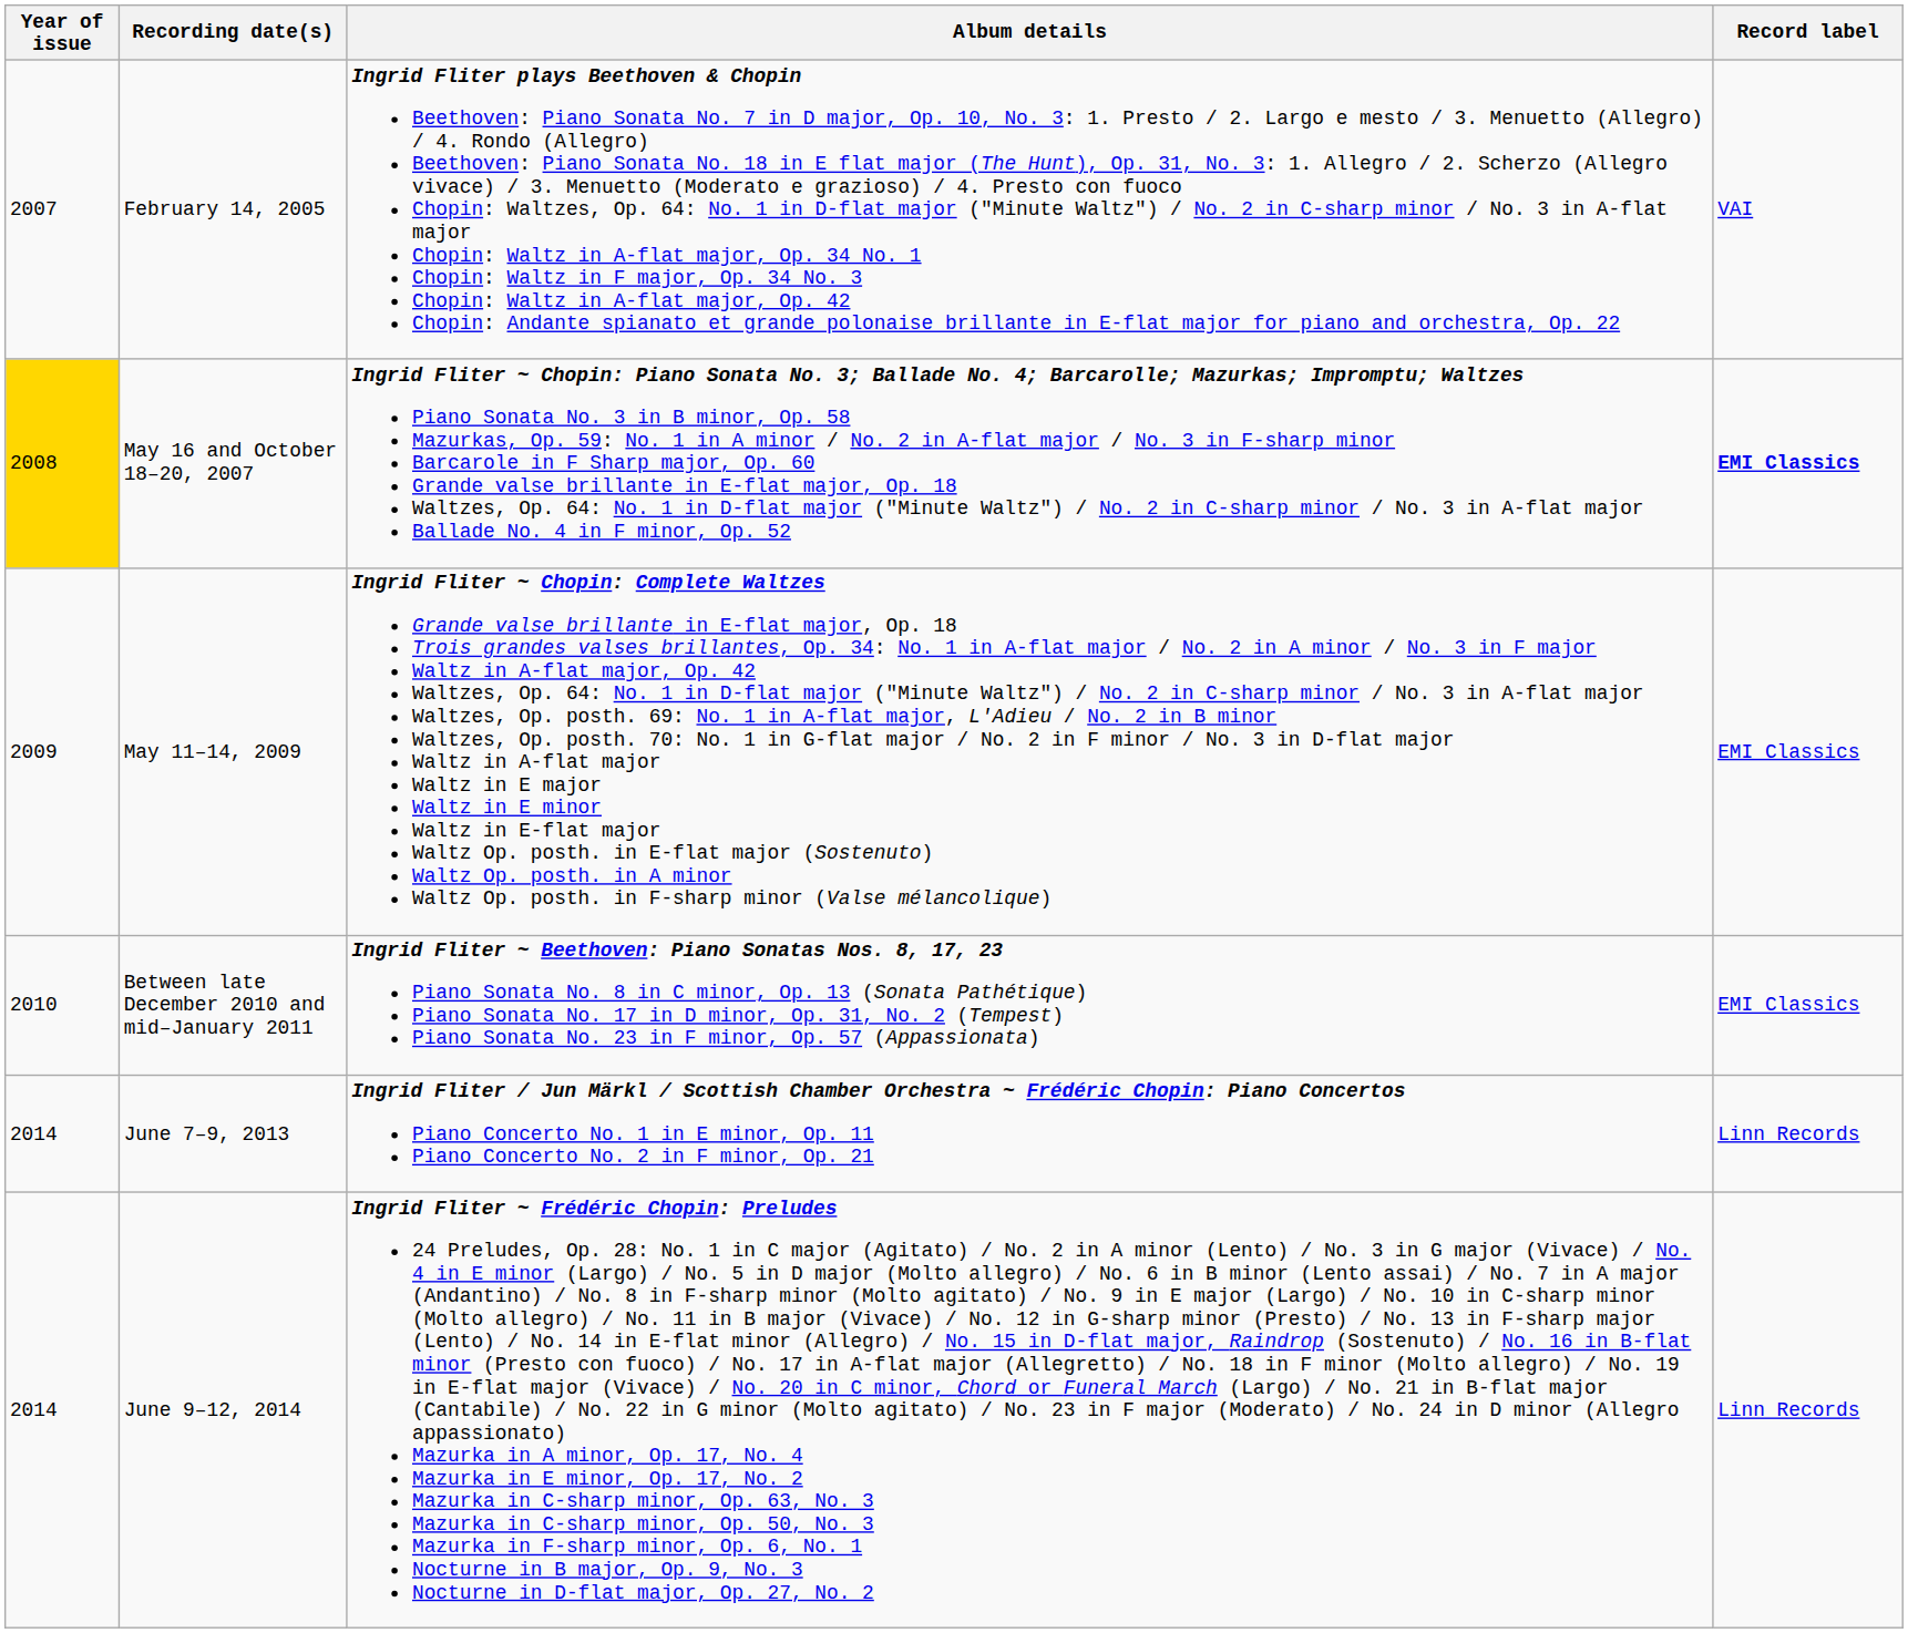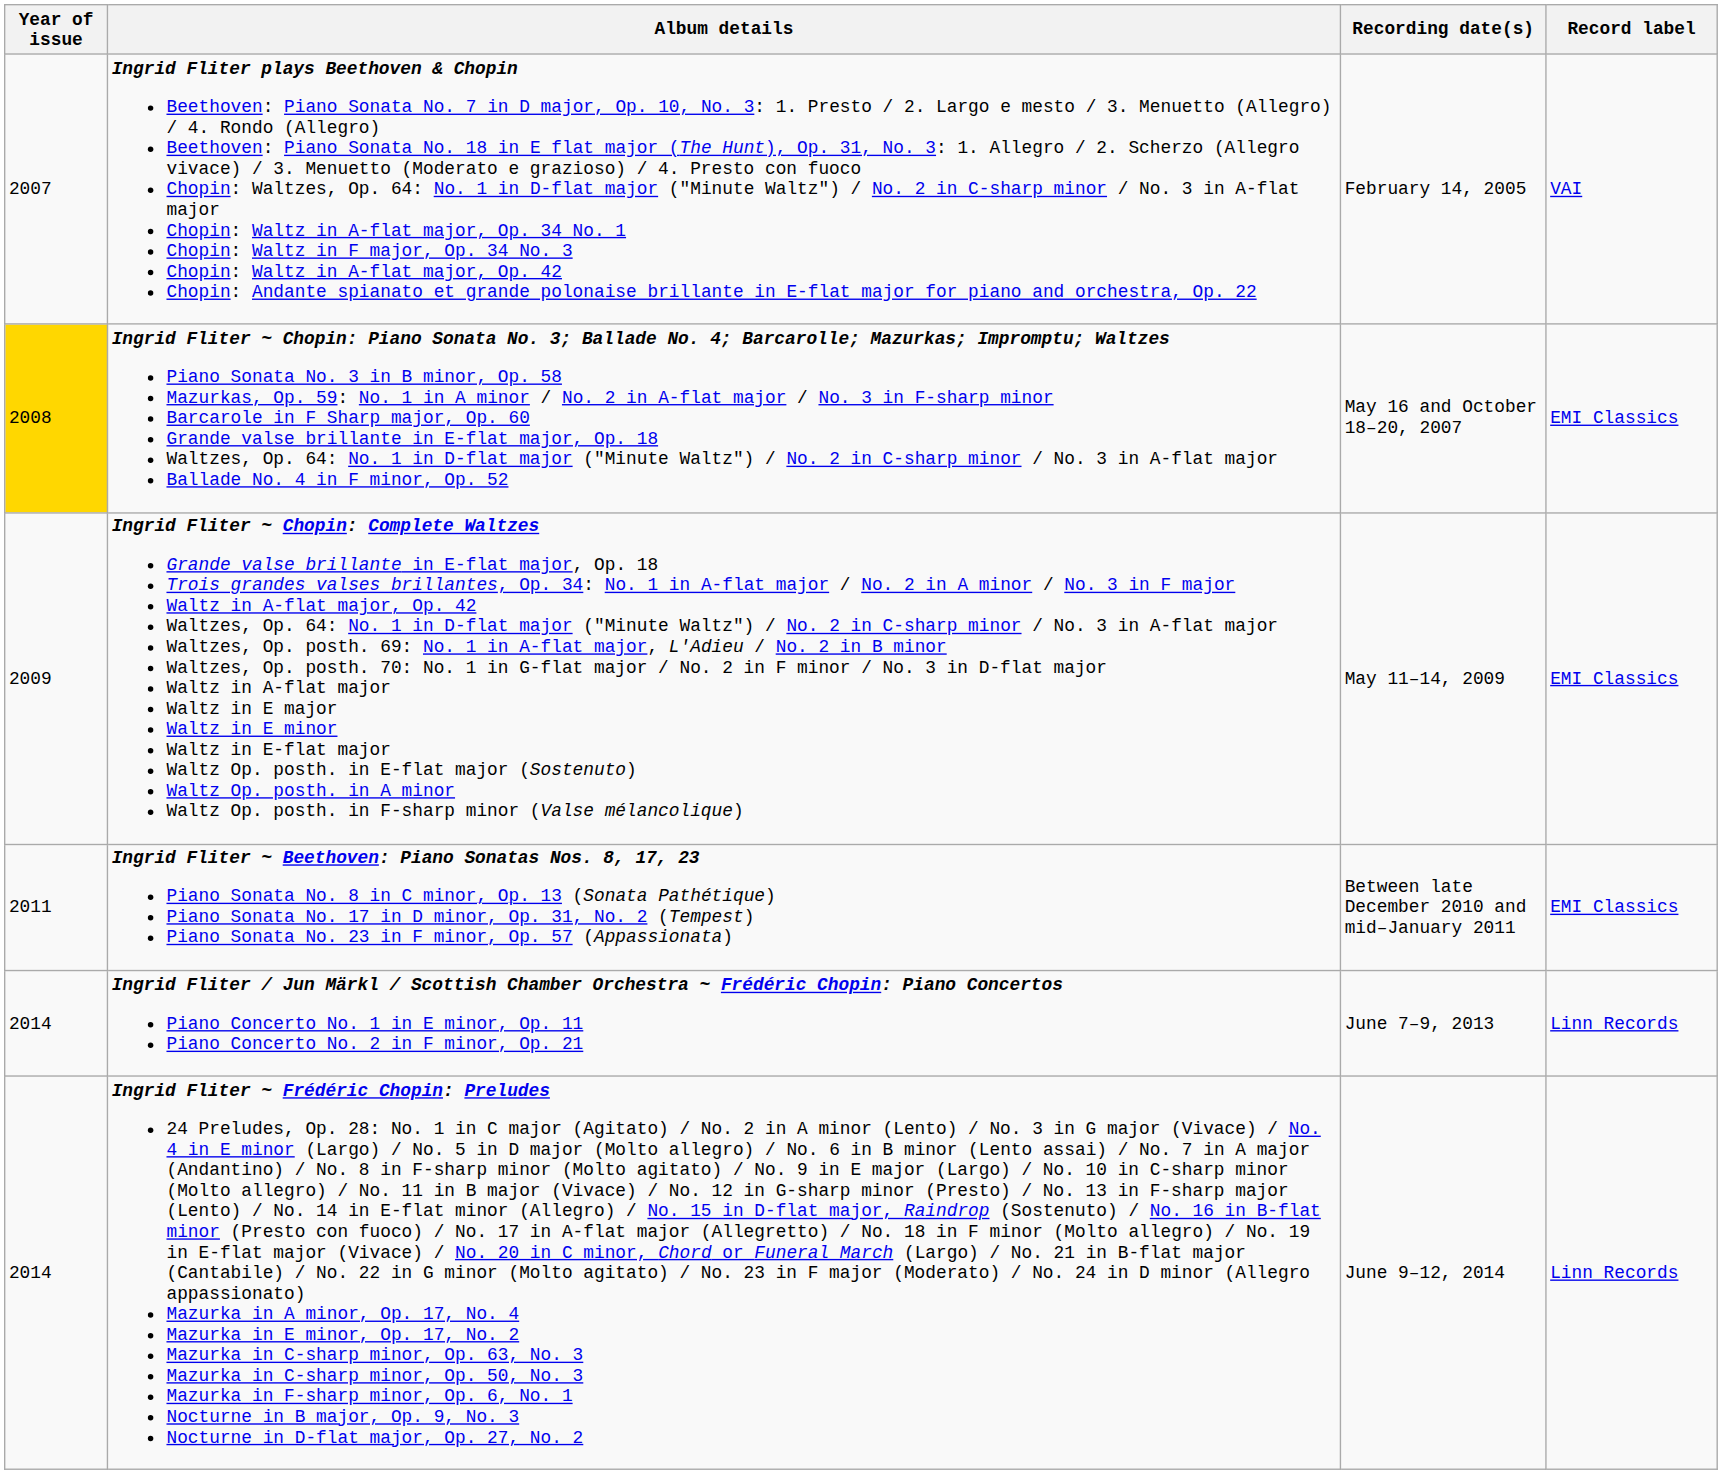columns swapped: Album details <-> Recording date(s)
row 3 | Record label: bold -> normal
row 5 | Year of issue: 2010 -> 2011
